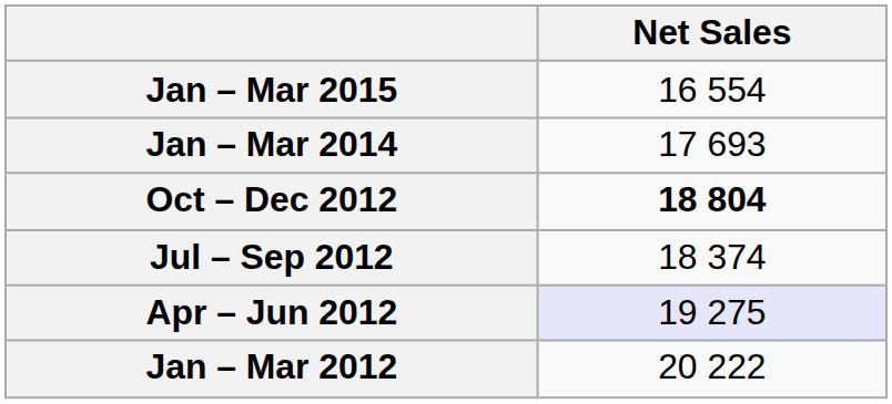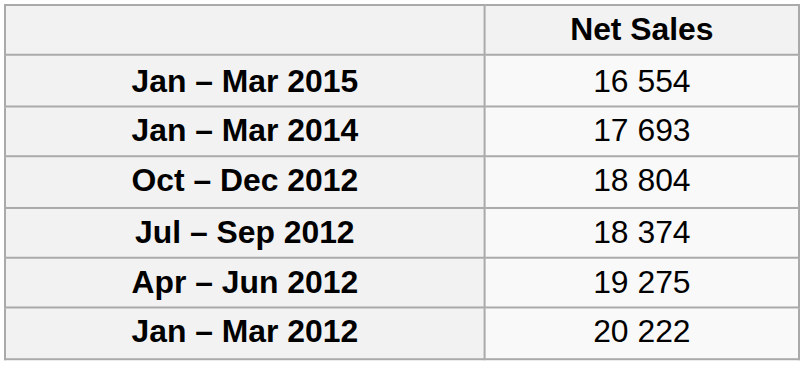Oct – Dec 2012 | Net Sales: bold -> normal
Apr – Jun 2012 | Net Sales: lavender background -> no background
